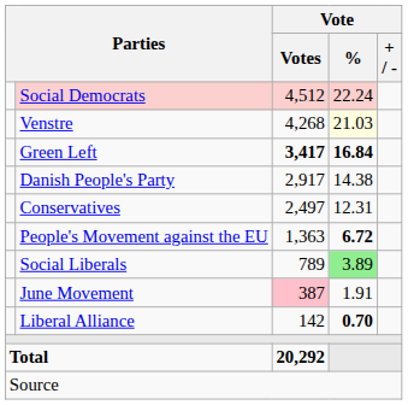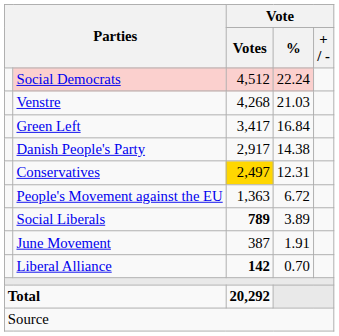Venstre | Vote / %: lightyellow background -> no background
Green Left | Vote / Votes: bold -> normal
Green Left | Vote / %: bold -> normal
Conservatives | Vote / Votes: no background -> gold background
People's Movement against the EU | Vote / %: bold -> normal
Social Liberals | Vote / Votes: normal -> bold
Social Liberals | Vote / %: lightgreen background -> no background
June Movement | Vote / Votes: pink background -> no background
Liberal Alliance | Vote / Votes: normal -> bold
Liberal Alliance | Vote / %: bold -> normal
